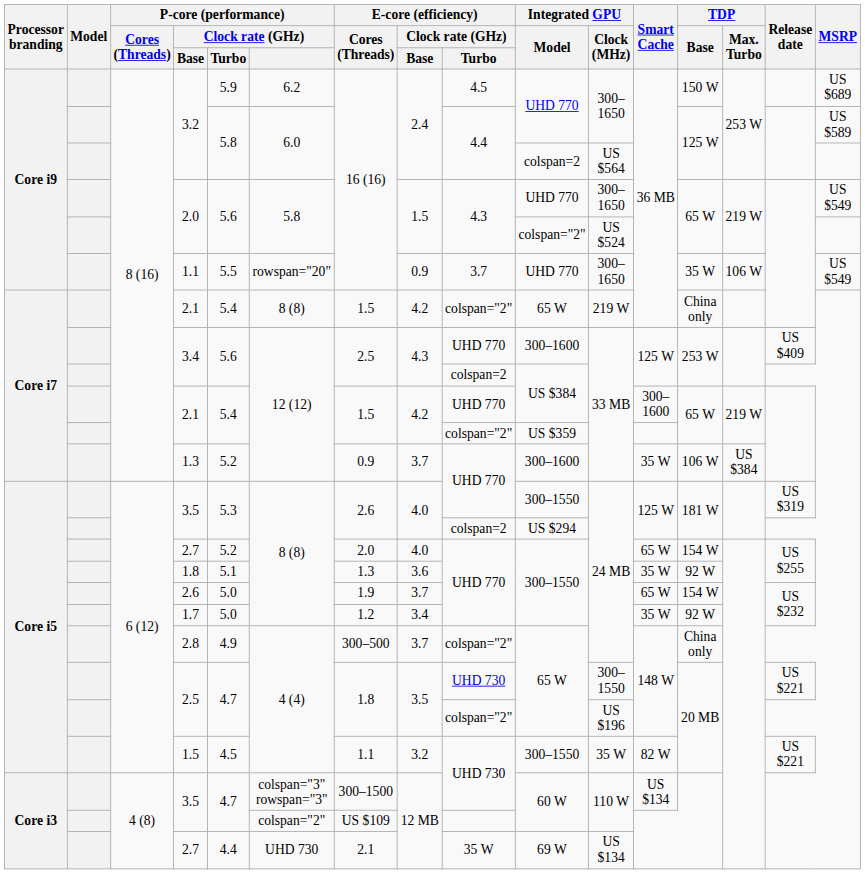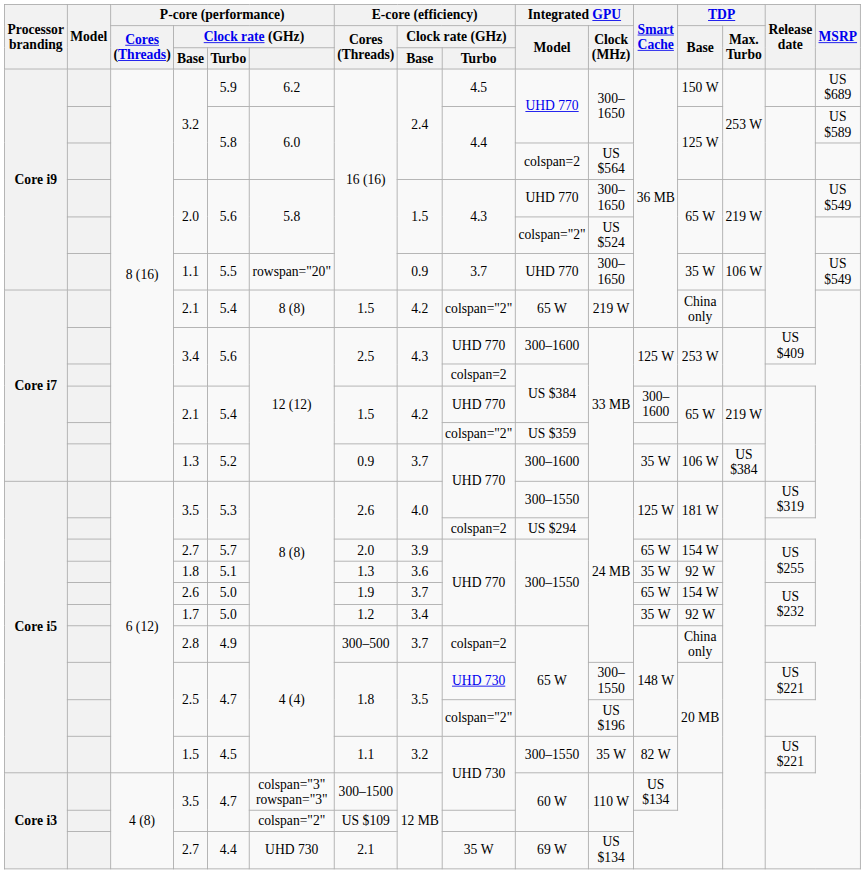Core i5 / 2.7 | P-core (performance) / Clock rate (GHz) / Turbo: 5.2 -> 5.7
Core i5 / 2.7 | E-core (efficiency) / Clock rate (GHz) / Base: 4.0 -> 3.9
2.8 | E-core (efficiency) / Clock rate (GHz) / Turbo: colspan="2" -> colspan=2
